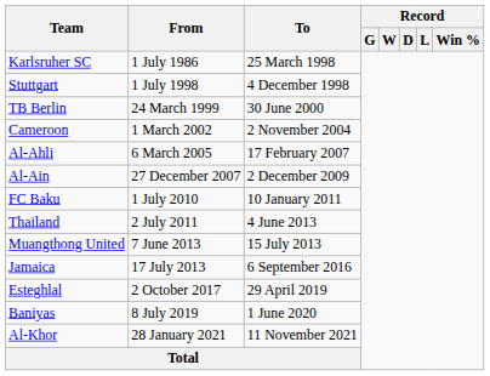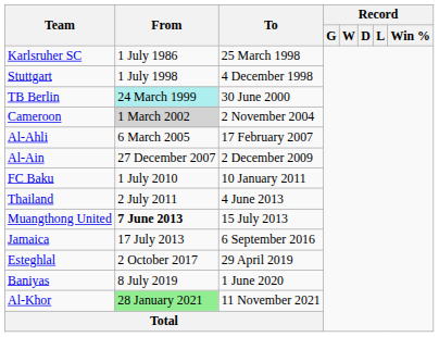TB Berlin | From: no background -> paleturquoise background
Cameroon | From: no background -> lightgrey background
Muangthong United | From: normal -> bold
Al-Khor | From: no background -> lightgreen background
